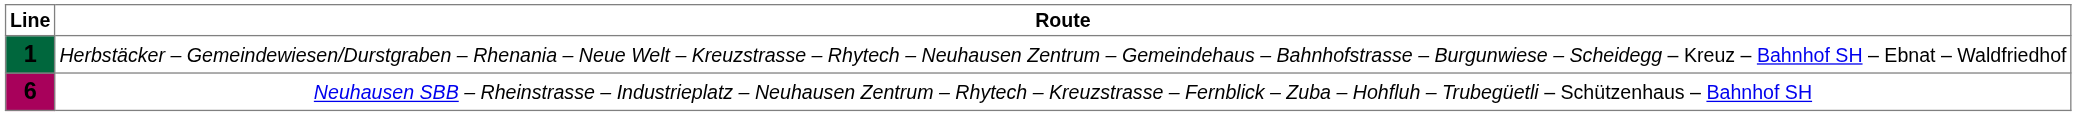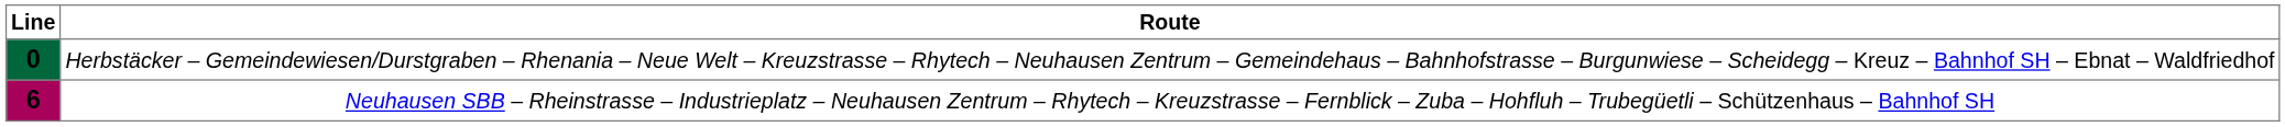row 2 | Line: 1 -> 0
